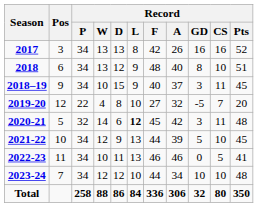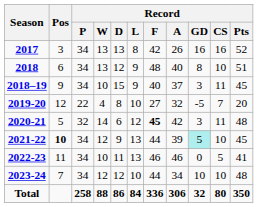2020-21 | Record / L: bold -> normal
2020-21 | Record / F: normal -> bold
2021-22 | Pos: normal -> bold
2021-22 | Record / GD: no background -> paleturquoise background
